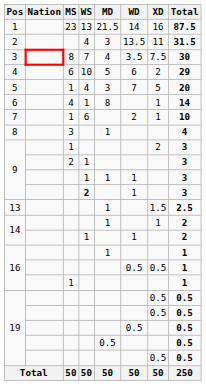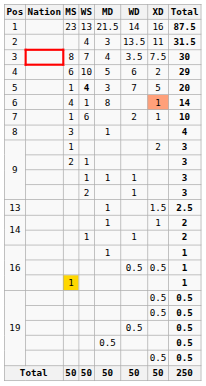row 6 | WS: normal -> bold
row 7 | XD: no background -> lightsalmon background
row 13 | WS: bold -> normal
row 19 | MS: no background -> gold background
